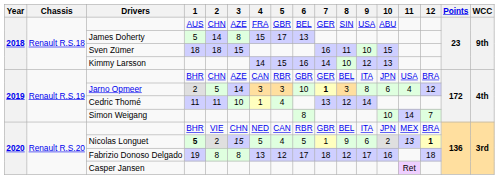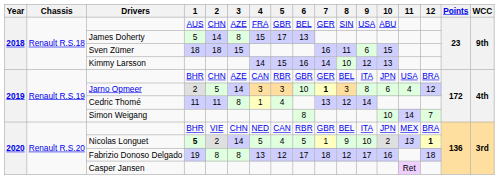Sven Zümer | 9: 10 -> 6
Cedric Thomé | 3: 10 -> 8
Nicolas Longuet | 3: 15 -> 14
Nicolas Longuet | 9: 6 -> 10
